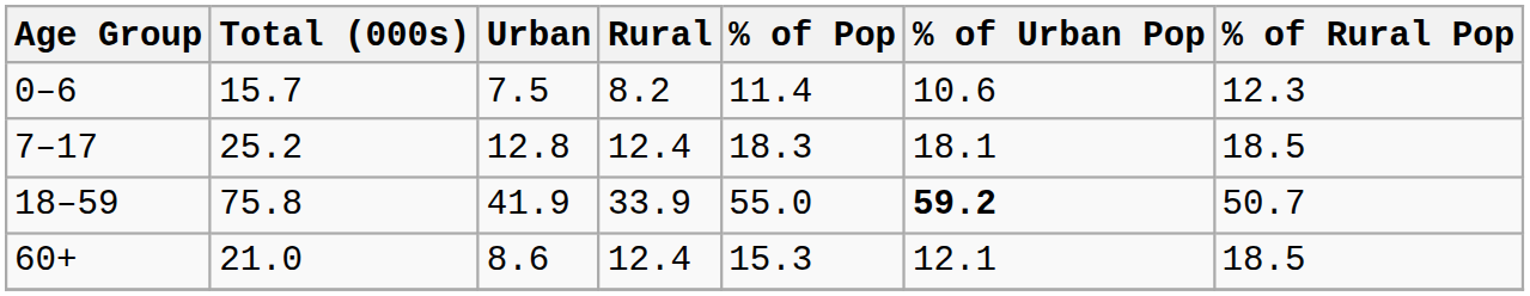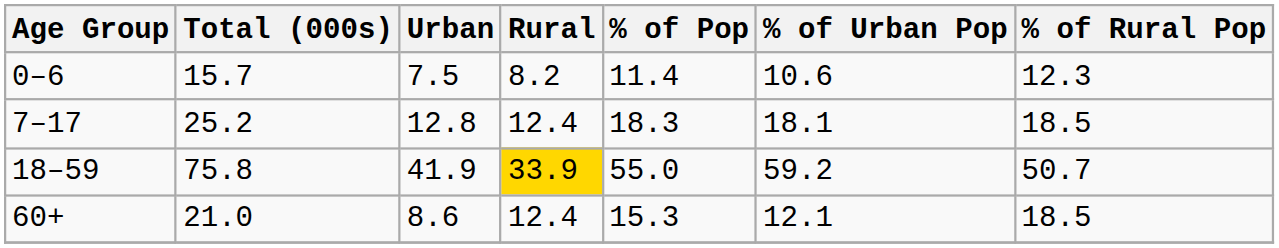18–59 | Rural: no background -> gold background
18–59 | % of Urban Pop: bold -> normal
